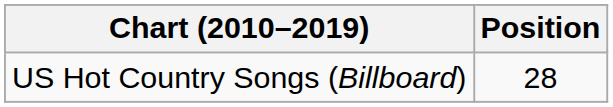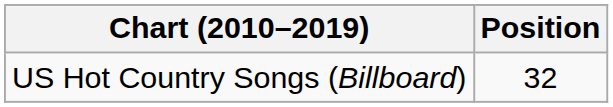US Hot Country Songs (Billboard) | Position: 28 -> 32
